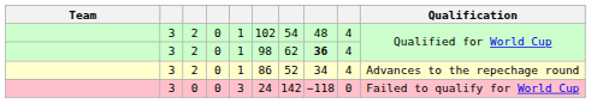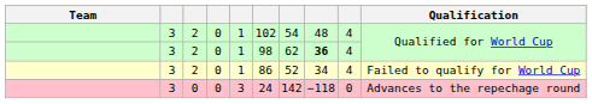row 4 | Qualification: Advances to the repechage round -> Failed to qualify for World Cup
row 5 | Qualification: Failed to qualify for World Cup -> Advances to the repechage round
